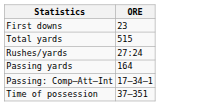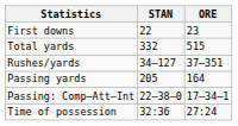+ column: STAN | 22 | 332 | 34–127 | 205 | 22–38–0 | 32:36
Rushes/yards | ORE: 27:24 -> 37–351
Time of possession | ORE: 37–351 -> 27:24
